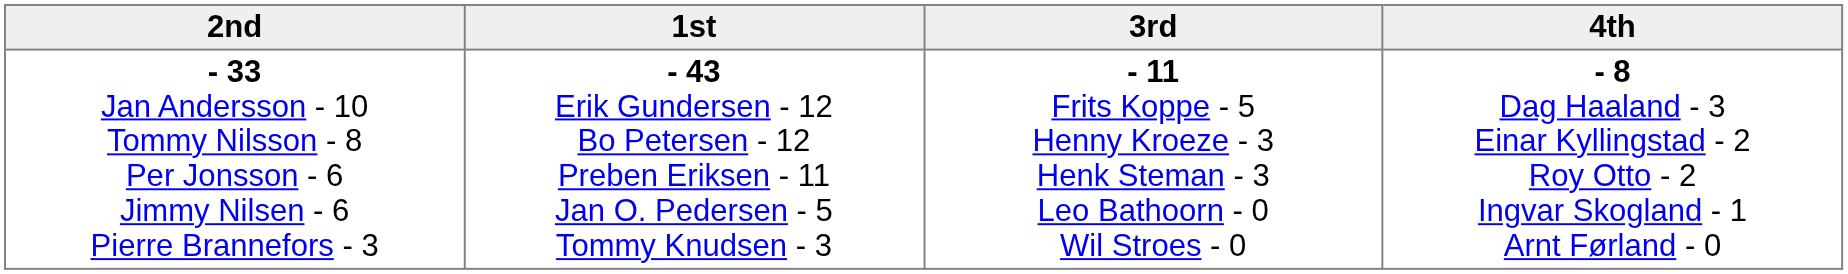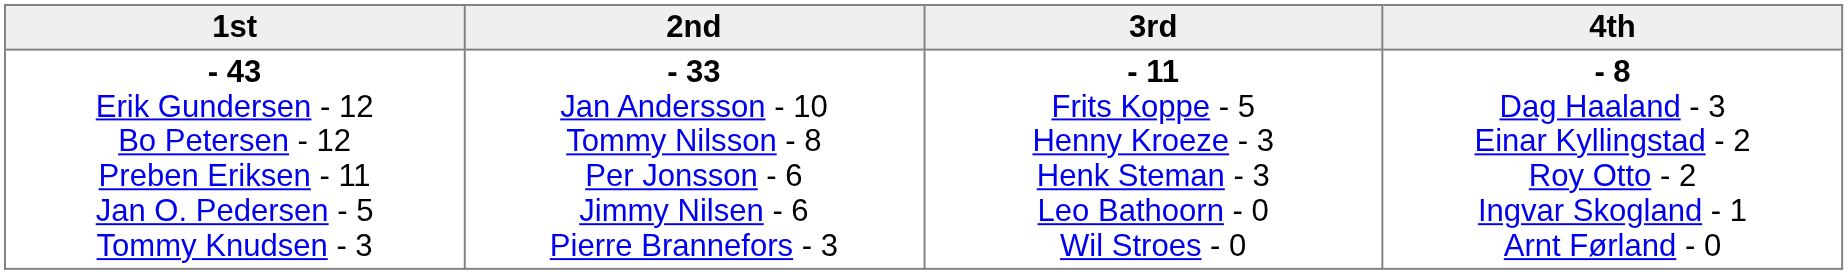columns swapped: 1st <-> 2nd
